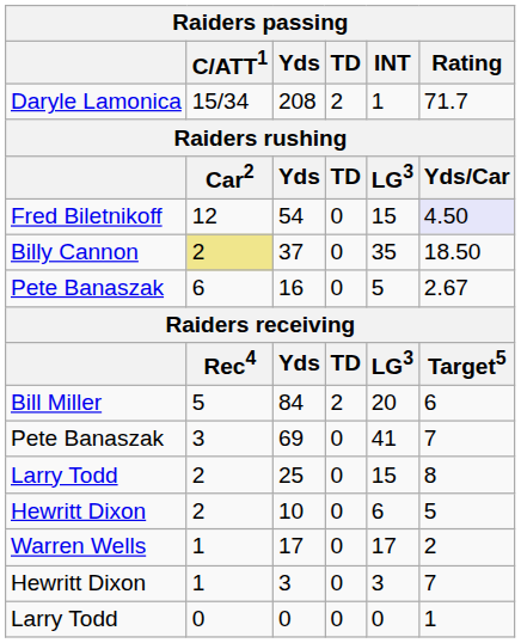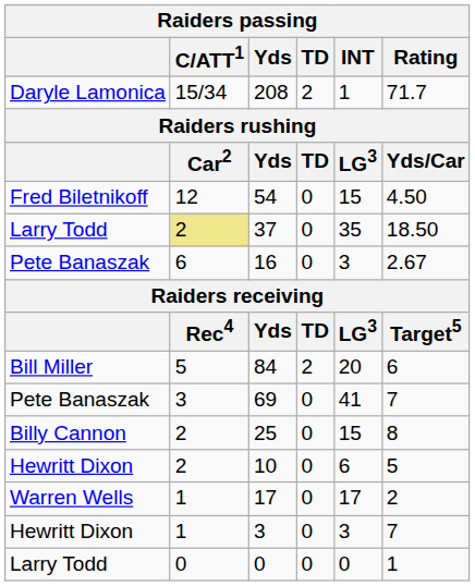54 | Rating: lavender background -> no background
37 | column 1: Billy Cannon -> Larry Todd
16 | INT: 5 -> 3
25 | column 1: Larry Todd -> Billy Cannon
